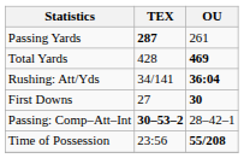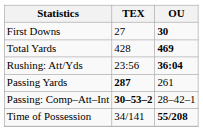rows swapped: First Downs <-> Passing Yards
Rushing: Att/Yds | TEX: 34/141 -> 23:56
Time of Possession | TEX: 23:56 -> 34/141
